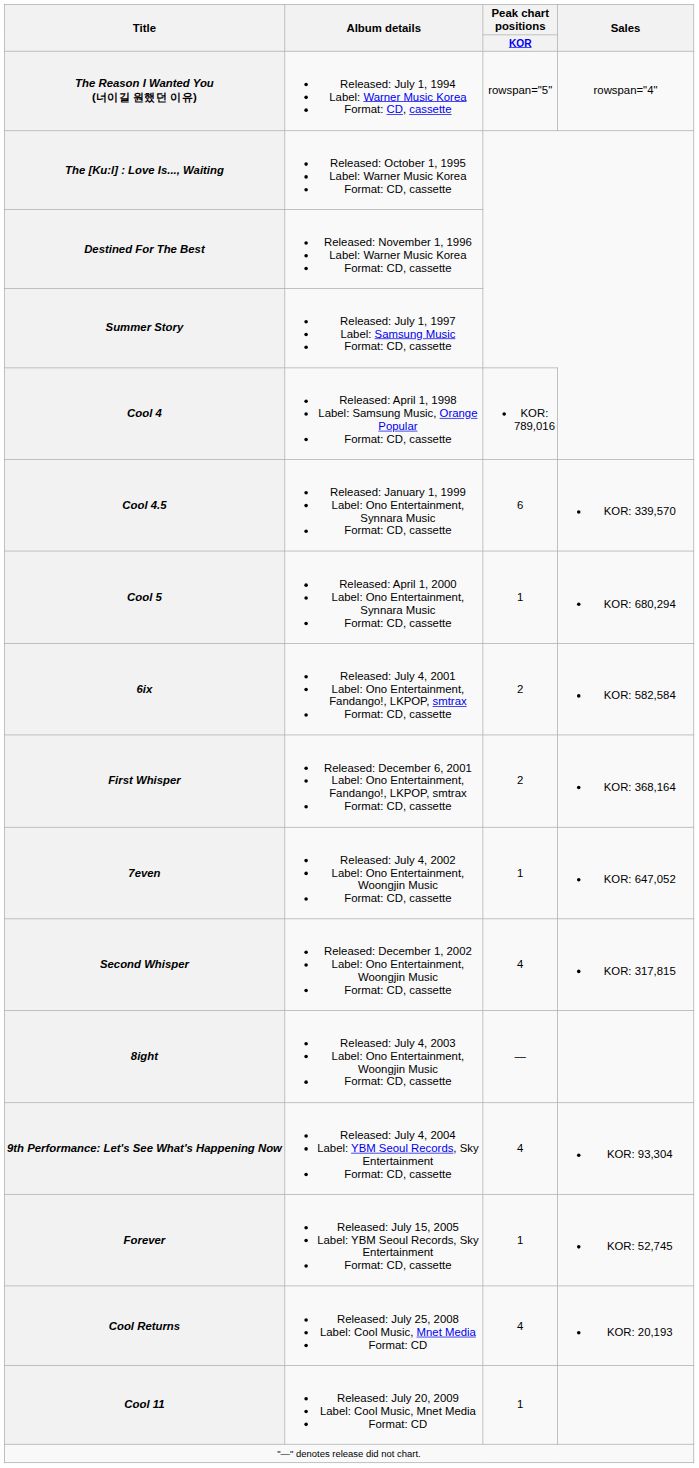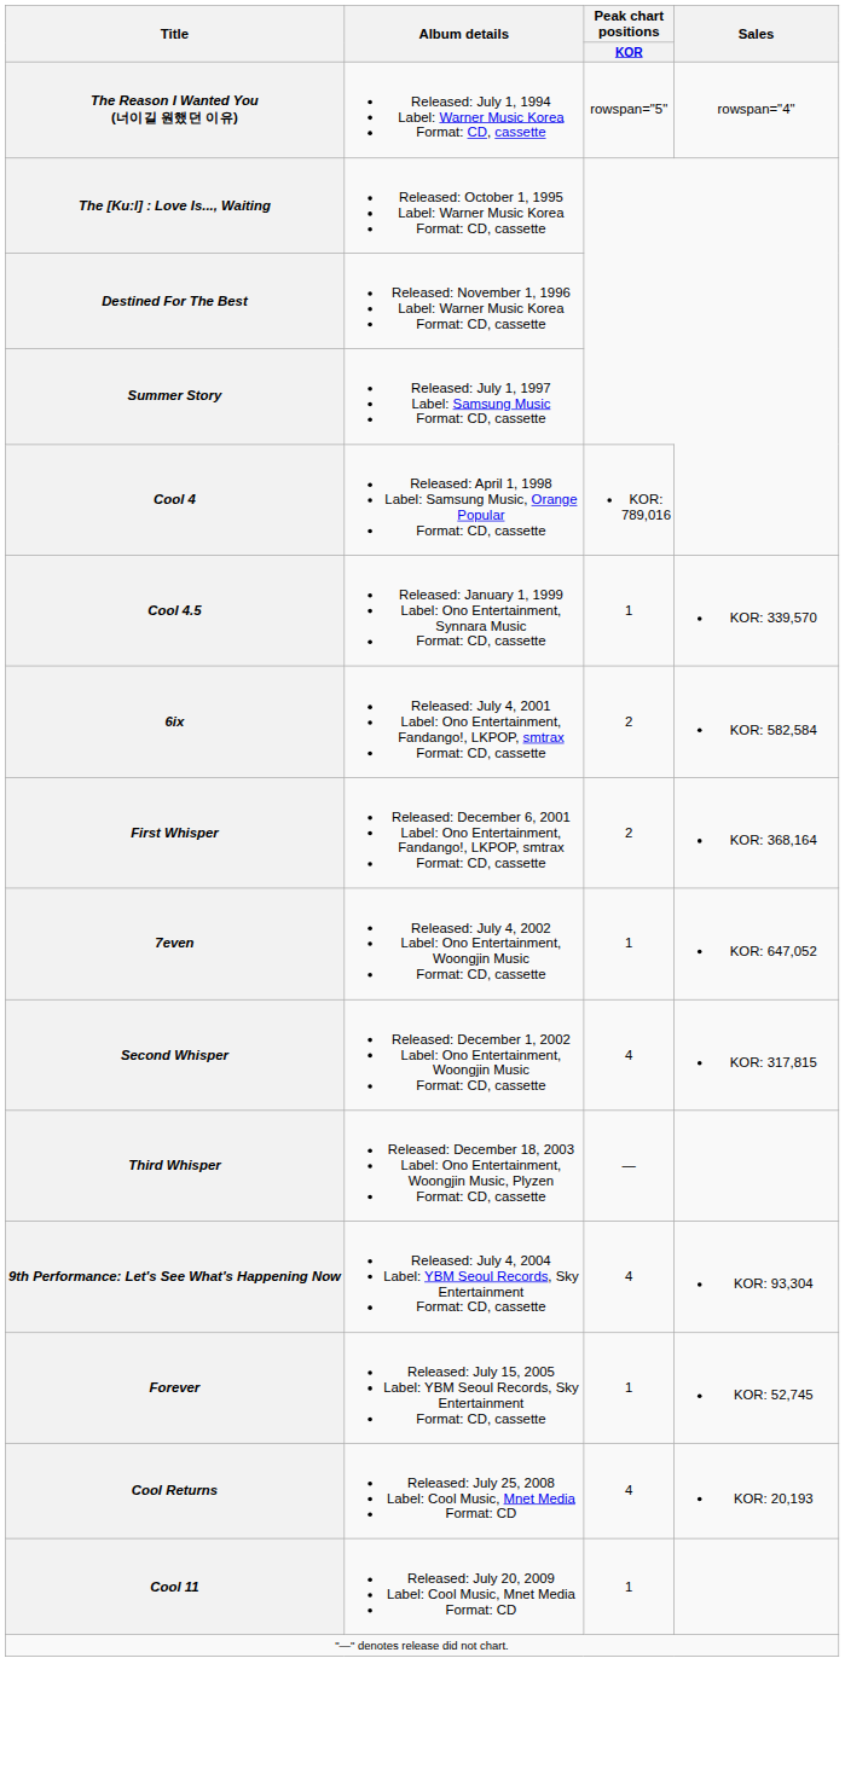Cool 4.5 | Peak chart positions / KOR: 6 -> 1
- row: Cool 5 | Released: April 1, 2000 Label: Ono Entertainment, Synnara Music Format: CD, cassette | 1 | KOR: 680,294
- row: 8ight | Released: July 4, 2003 Label: Ono Entertainment, Woongjin Music Format: CD, cassette | —
+ row: Third Whisper | Released: December 18, 2003 Label: Ono Entertainment, Woongjin Music, Plyzen Format: CD, cassette | —
